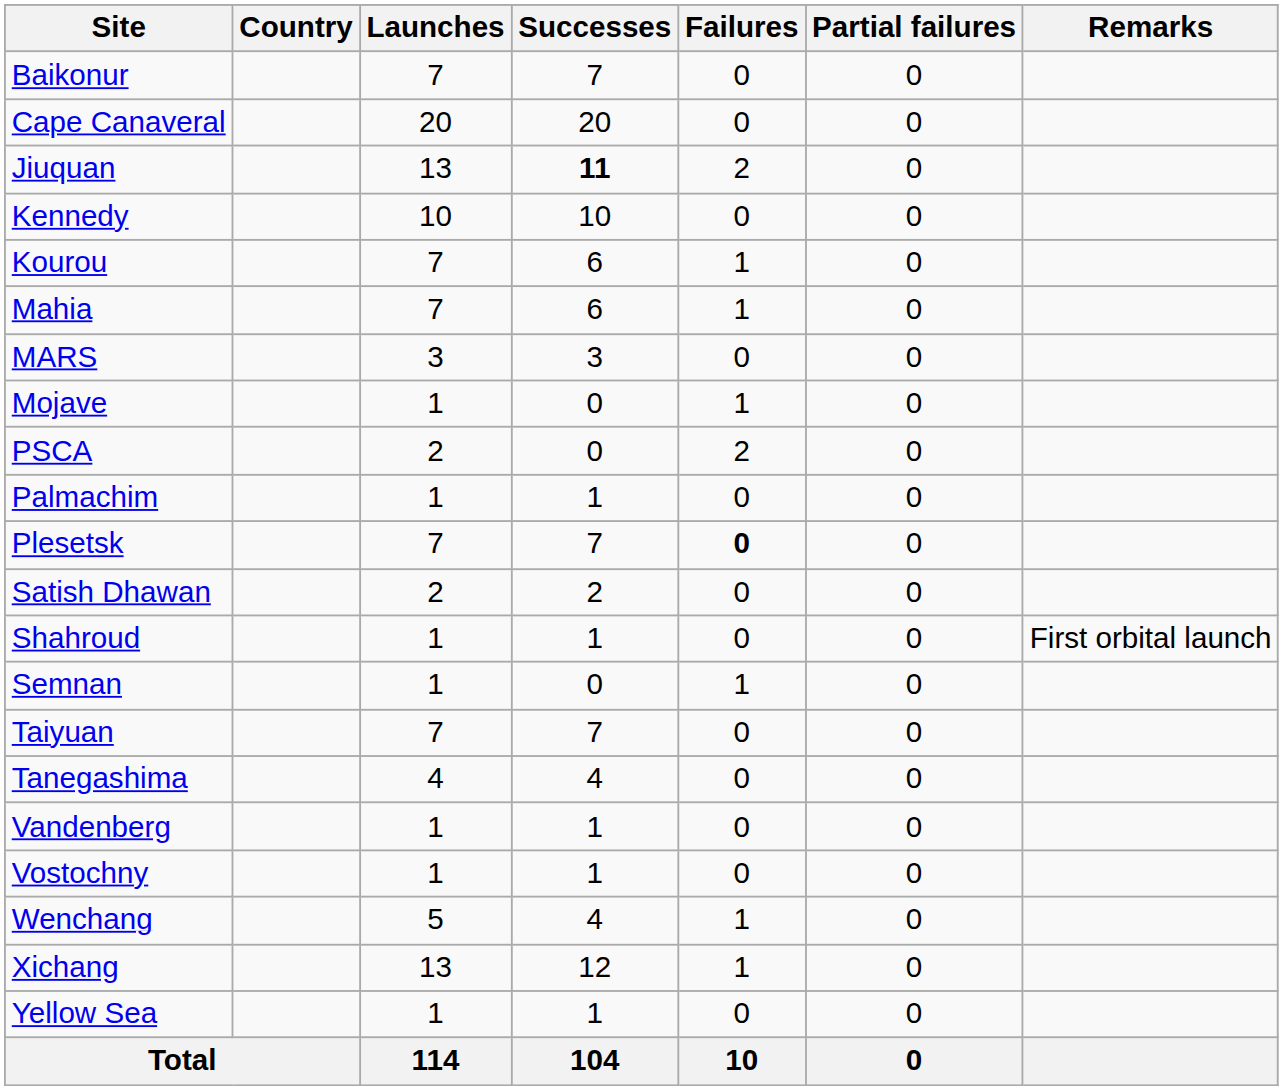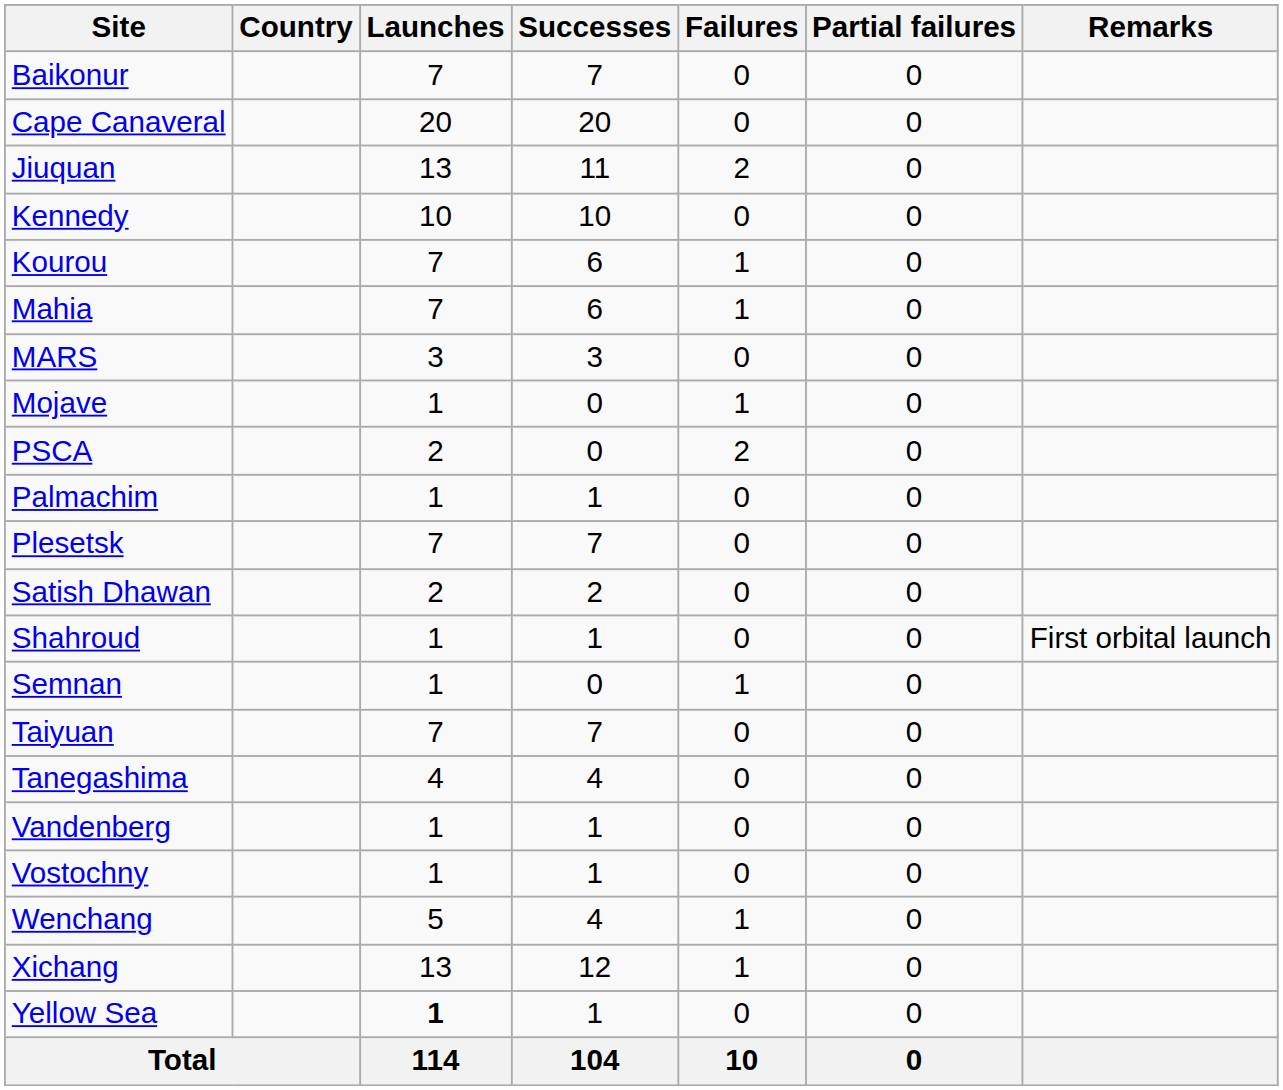Jiuquan | Successes: bold -> normal
Plesetsk | Failures: bold -> normal
Yellow Sea | Launches: normal -> bold
